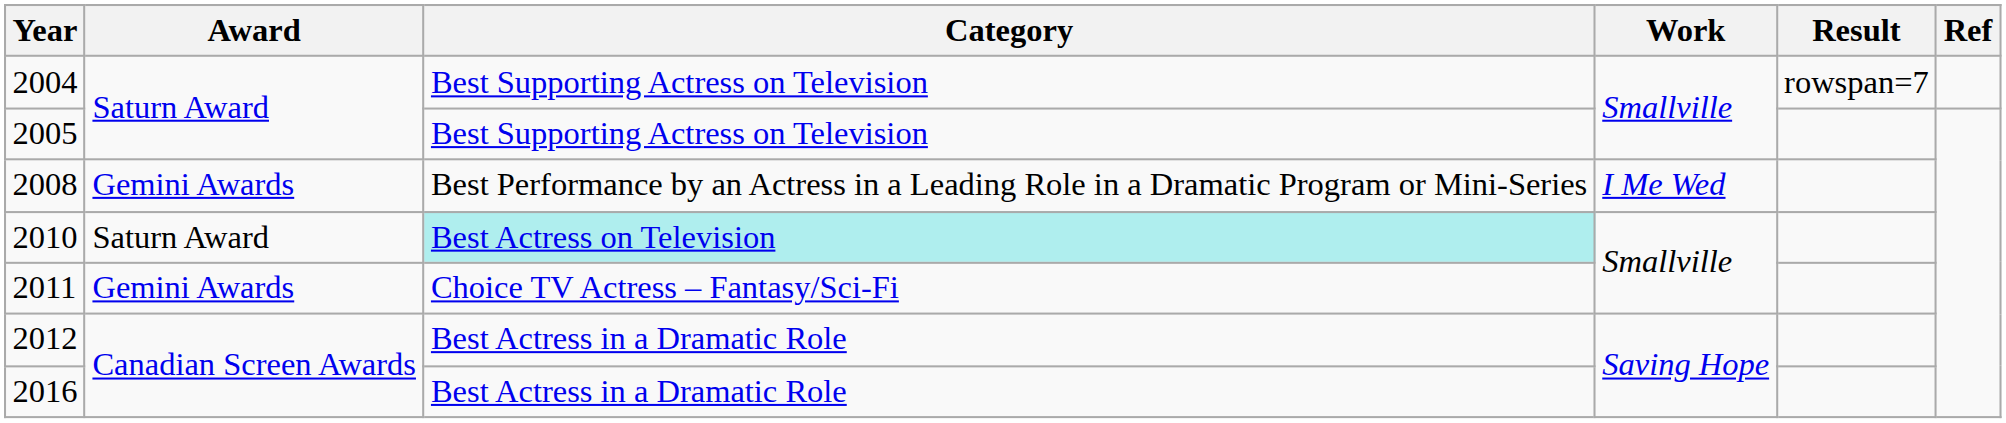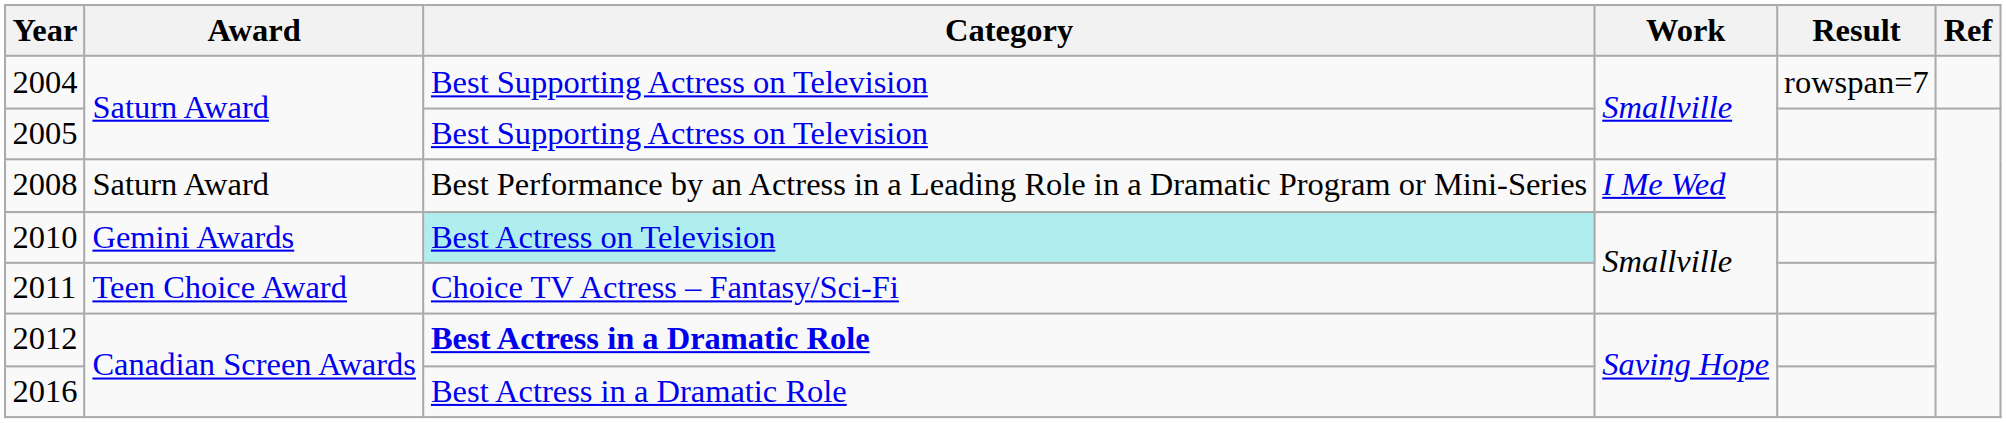2008 | Award: Gemini Awards -> Saturn Award
2010 | Award: Saturn Award -> Gemini Awards
2011 | Award: Gemini Awards -> Teen Choice Award
2012 | Category: normal -> bold
